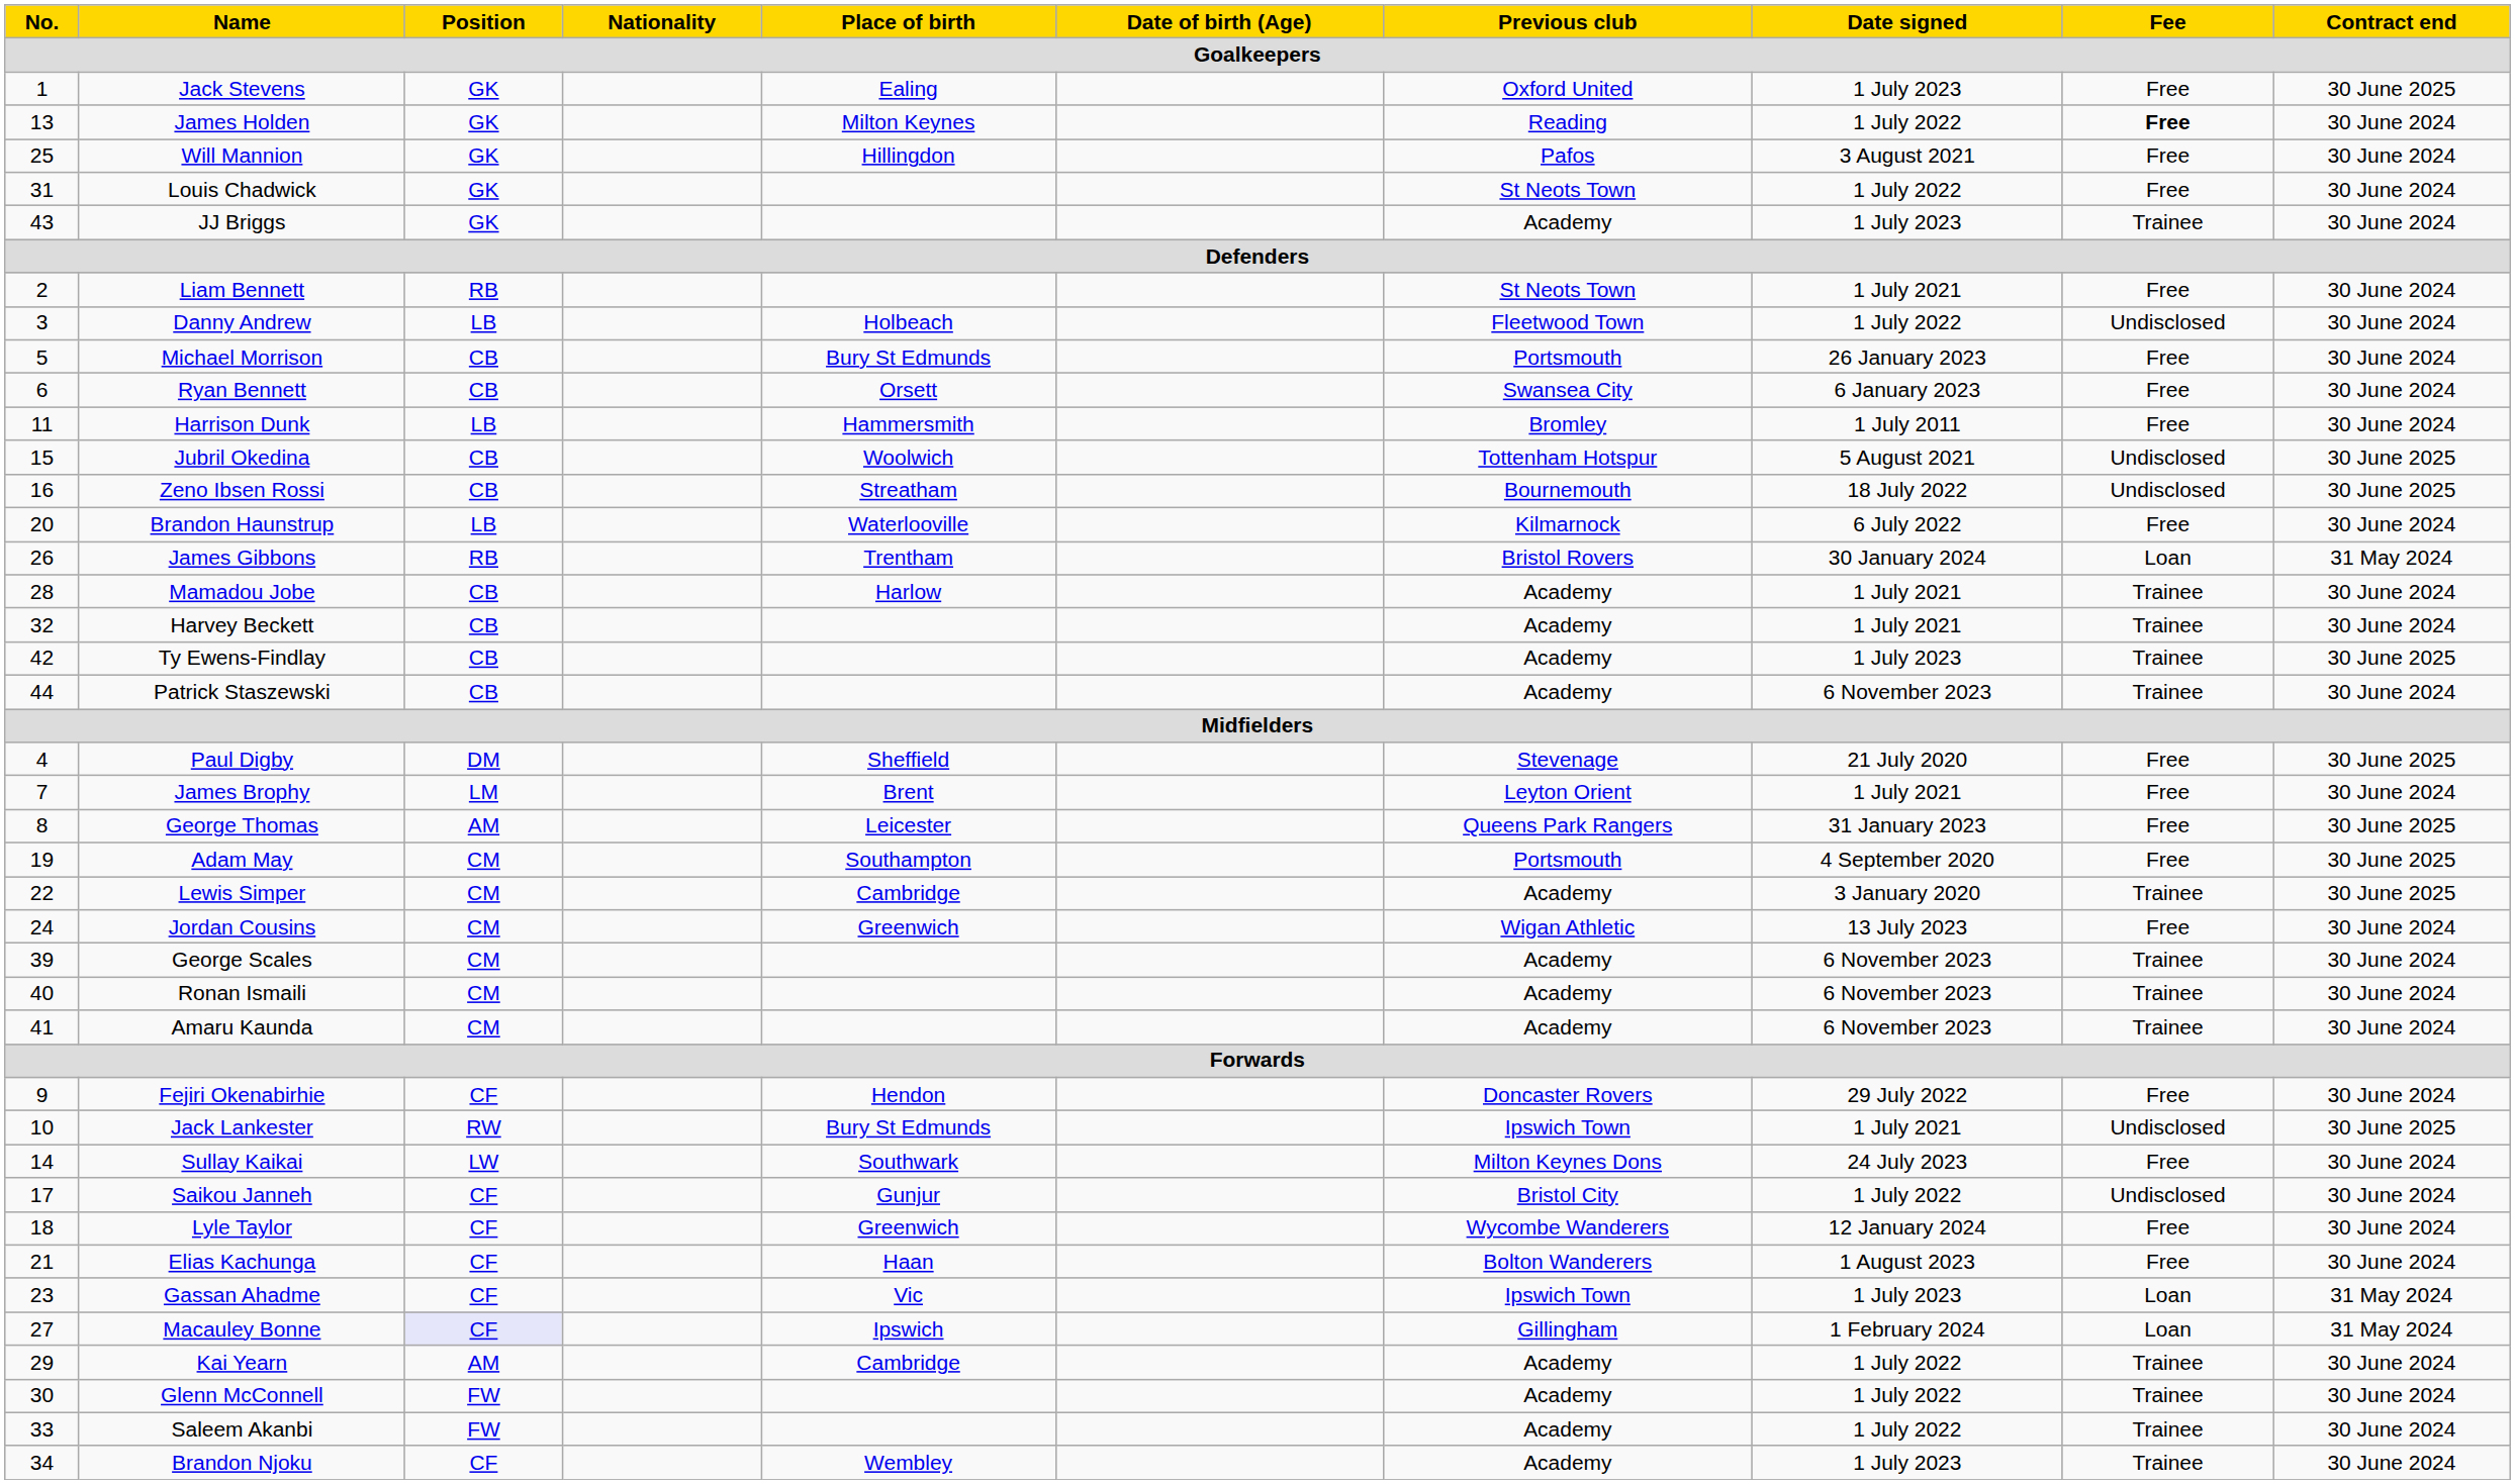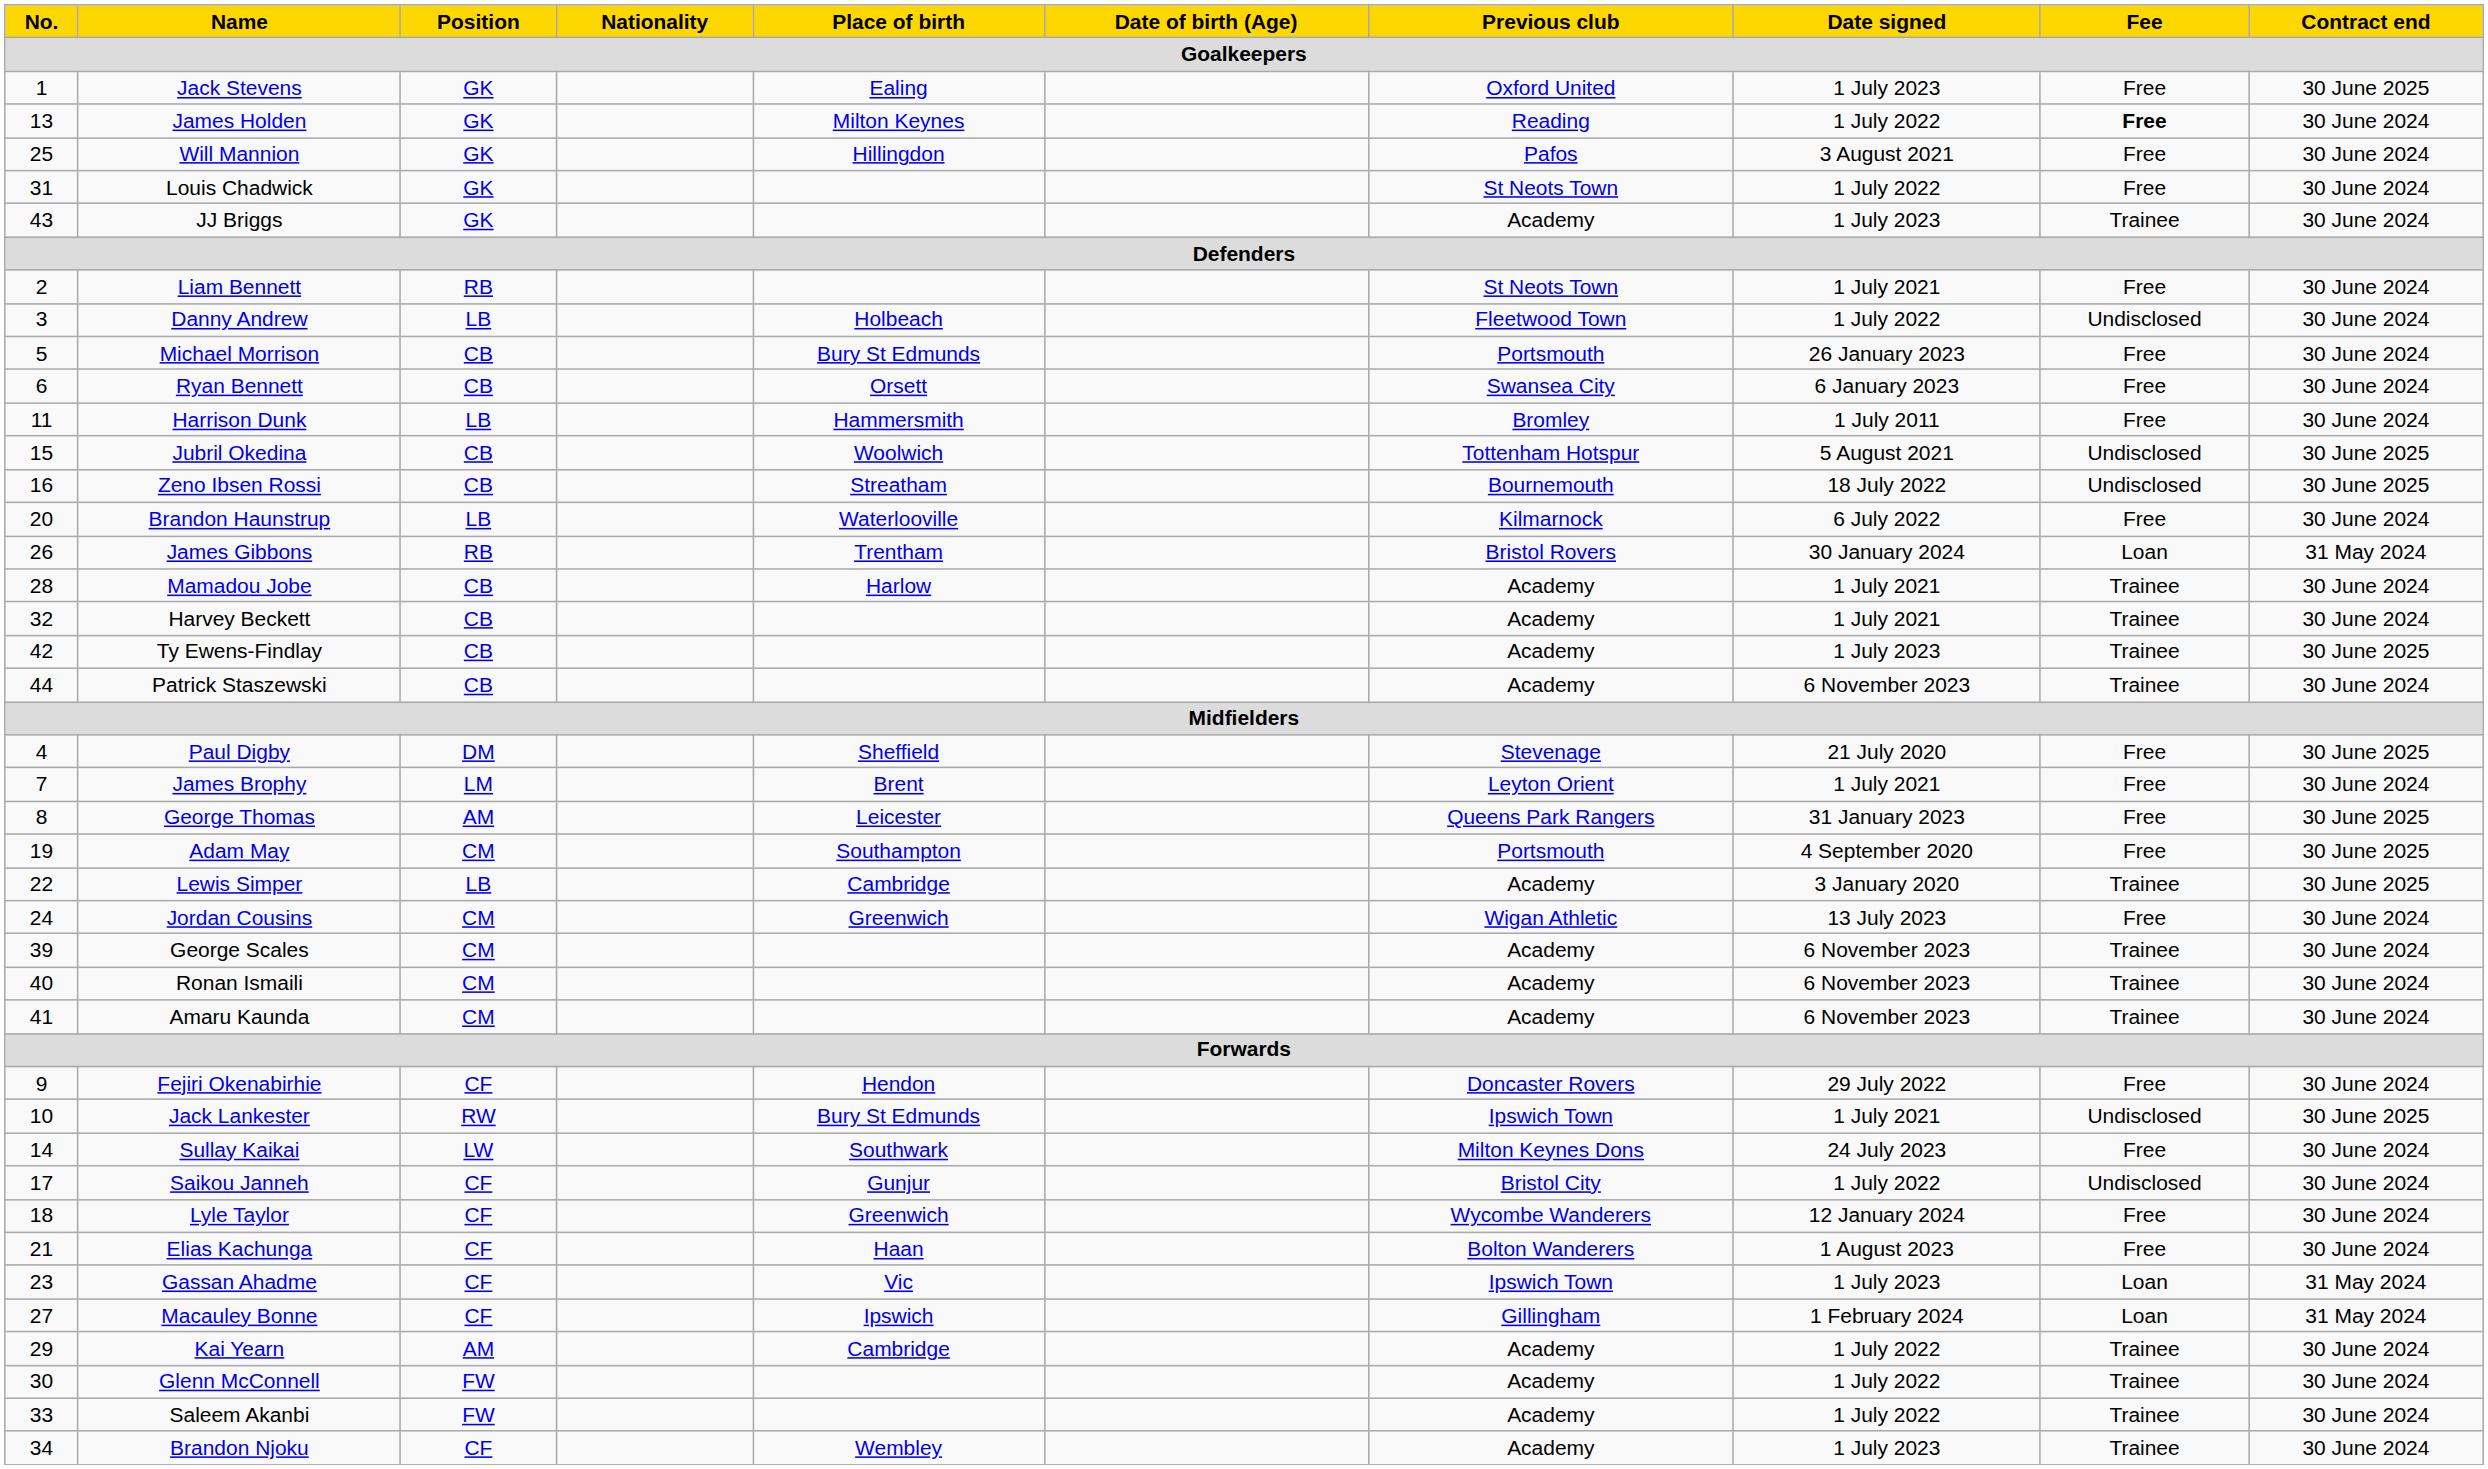Lewis Simper | Position: CM -> LB
Macauley Bonne | Position: lavender background -> no background
